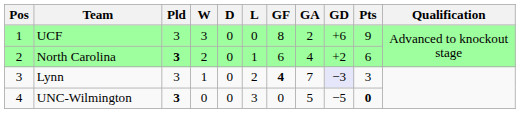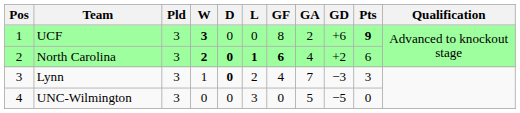UCF | W: normal -> bold
UCF | Pts: normal -> bold
North Carolina | Pld: bold -> normal
North Carolina | W: normal -> bold
North Carolina | D: normal -> bold
North Carolina | L: normal -> bold
North Carolina | GF: normal -> bold
Lynn | D: normal -> bold
Lynn | GF: bold -> normal
Lynn | GD: lavender background -> no background
UNC-Wilmington | Pld: bold -> normal
UNC-Wilmington | Pts: bold -> normal
